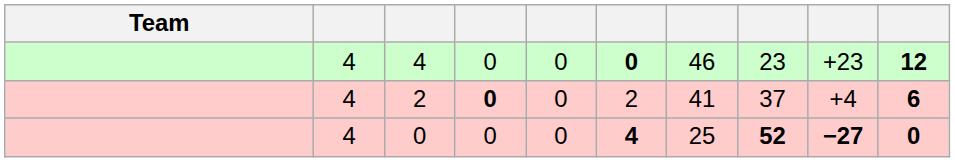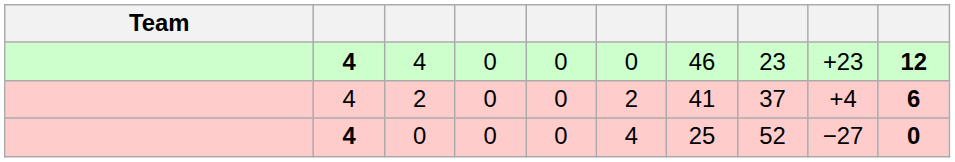row 2 | column 2: normal -> bold
row 2 | column 6: bold -> normal
row 3 | column 4: bold -> normal
row 4 | column 2: normal -> bold
row 4 | column 6: bold -> normal
row 4 | column 8: bold -> normal
row 4 | column 9: bold -> normal
